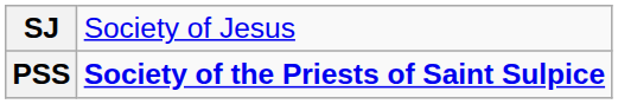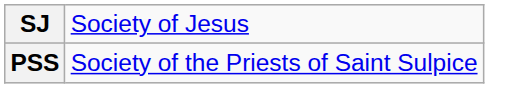PSS | column 2: bold -> normal
